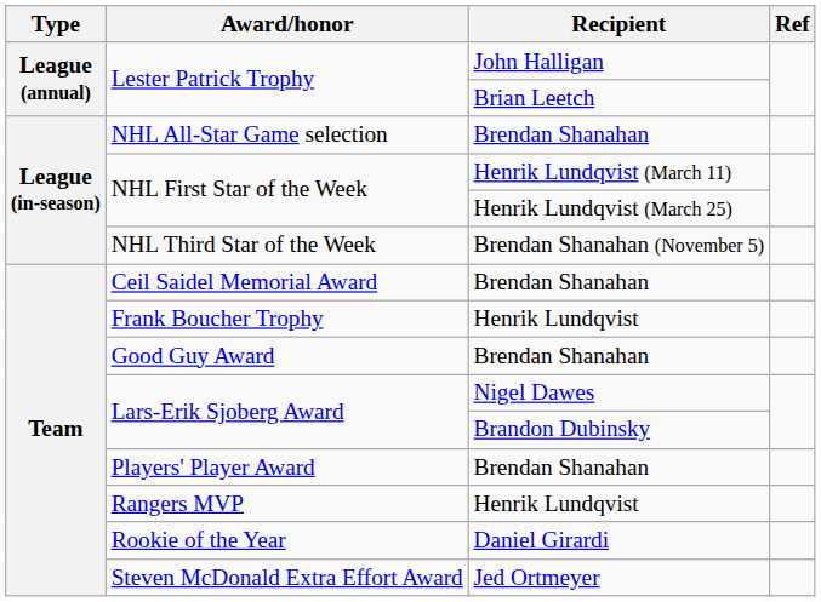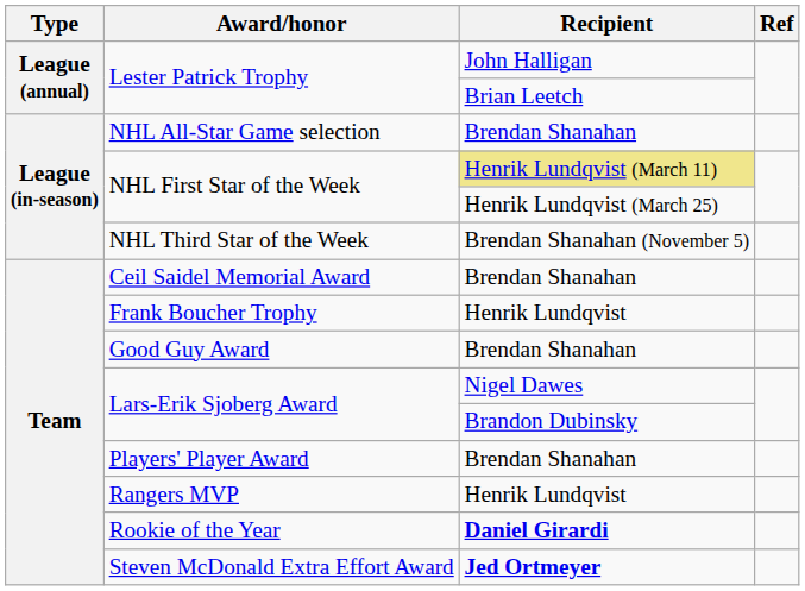NHL First Star of the Week / Henrik Lundqvist (March 11) | Recipient: no background -> khaki background
Rookie of the Year | Recipient: normal -> bold
Steven McDonald Extra Effort Award | Recipient: normal -> bold
